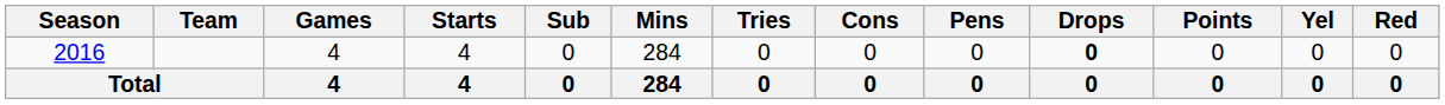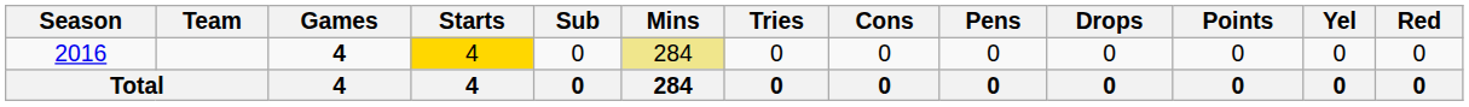2016 | Games: normal -> bold
2016 | Starts: no background -> gold background
2016 | Mins: no background -> khaki background
2016 | Drops: bold -> normal
